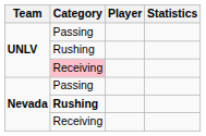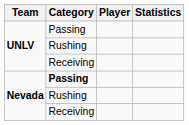UNLV / Receiving | Category: pink background -> no background
Nevada / Passing | Category: normal -> bold
Nevada / Rushing | Category: bold -> normal
